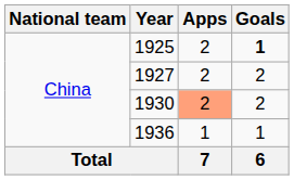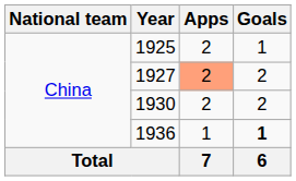1925 | Goals: bold -> normal
1927 | Apps: no background -> lightsalmon background
1930 | Apps: lightsalmon background -> no background
1936 | Goals: normal -> bold
